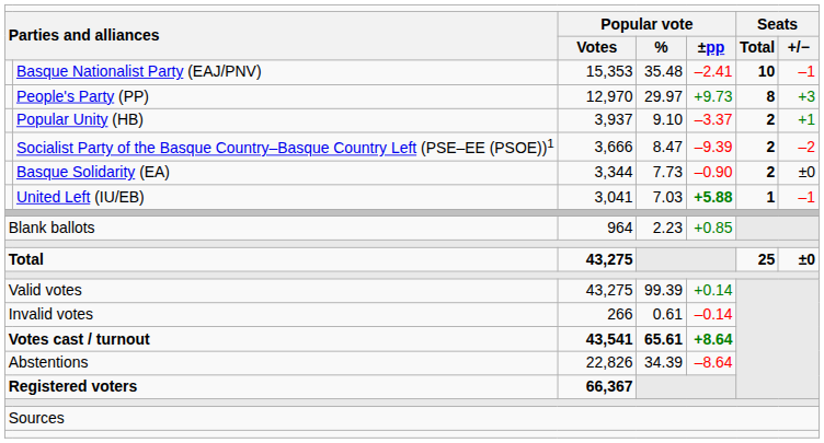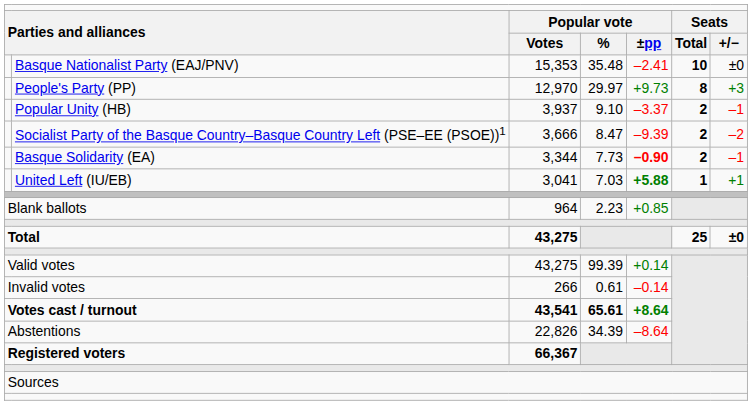Basque Nationalist Party (EAJ/PNV) | column 7: –1 -> ±0
Popular Unity (HB) | column 7: +1 -> –1
Basque Solidarity (EA) | column 5: normal -> bold
Basque Solidarity (EA) | column 7: ±0 -> –1
United Left (IU/EB) | column 7: –1 -> +1
